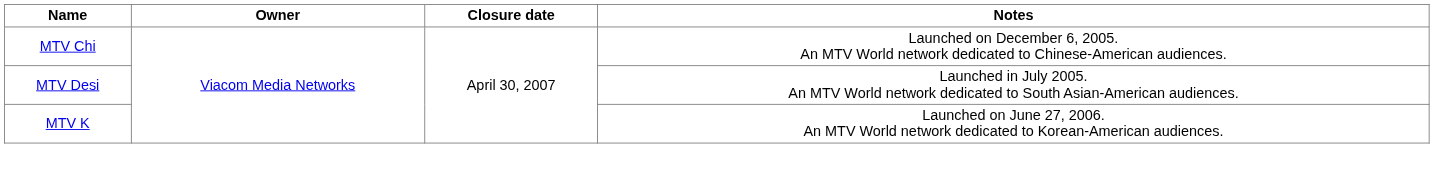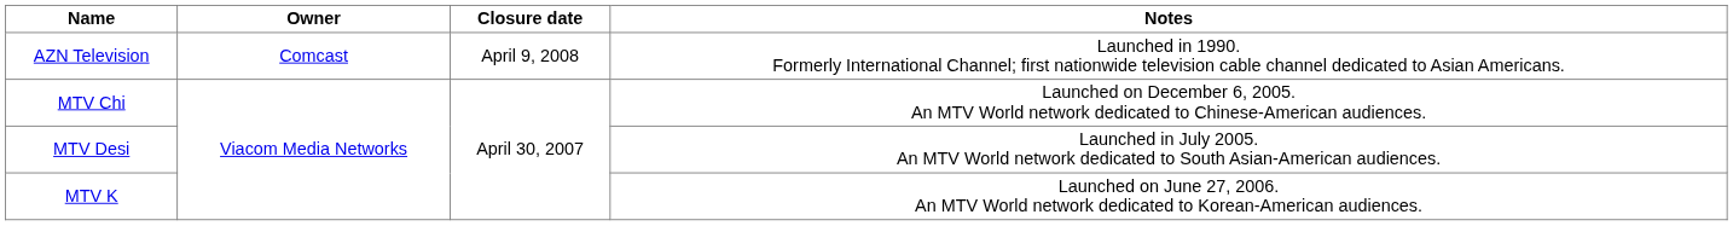+ row: AZN Television | Comcast | April 9, 2008 | Launched in 1990. Formerly International Channel; first nationwide television cable channel dedicated to Asian Americans.
